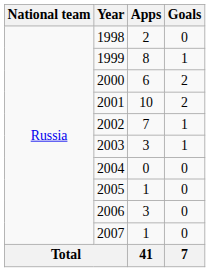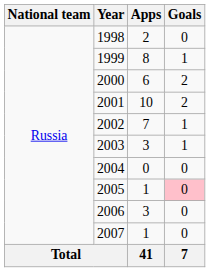2005 | Goals: no background -> pink background
